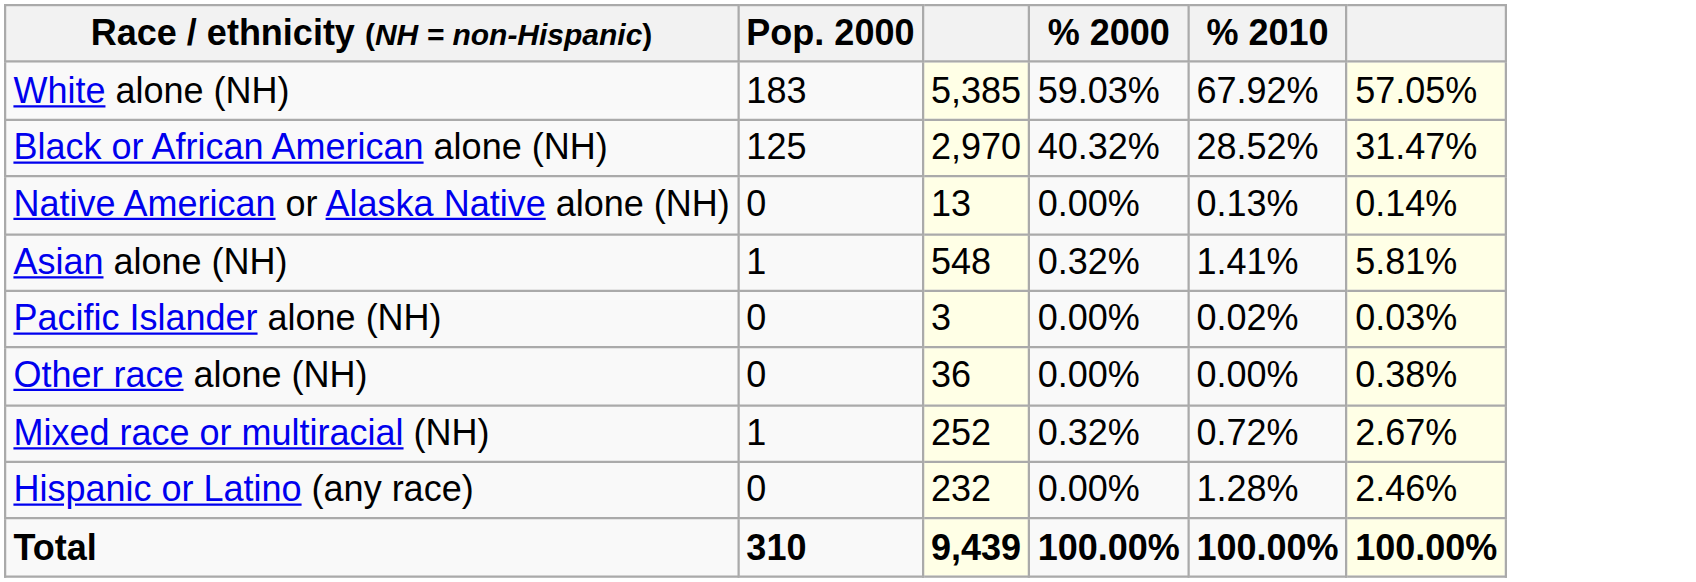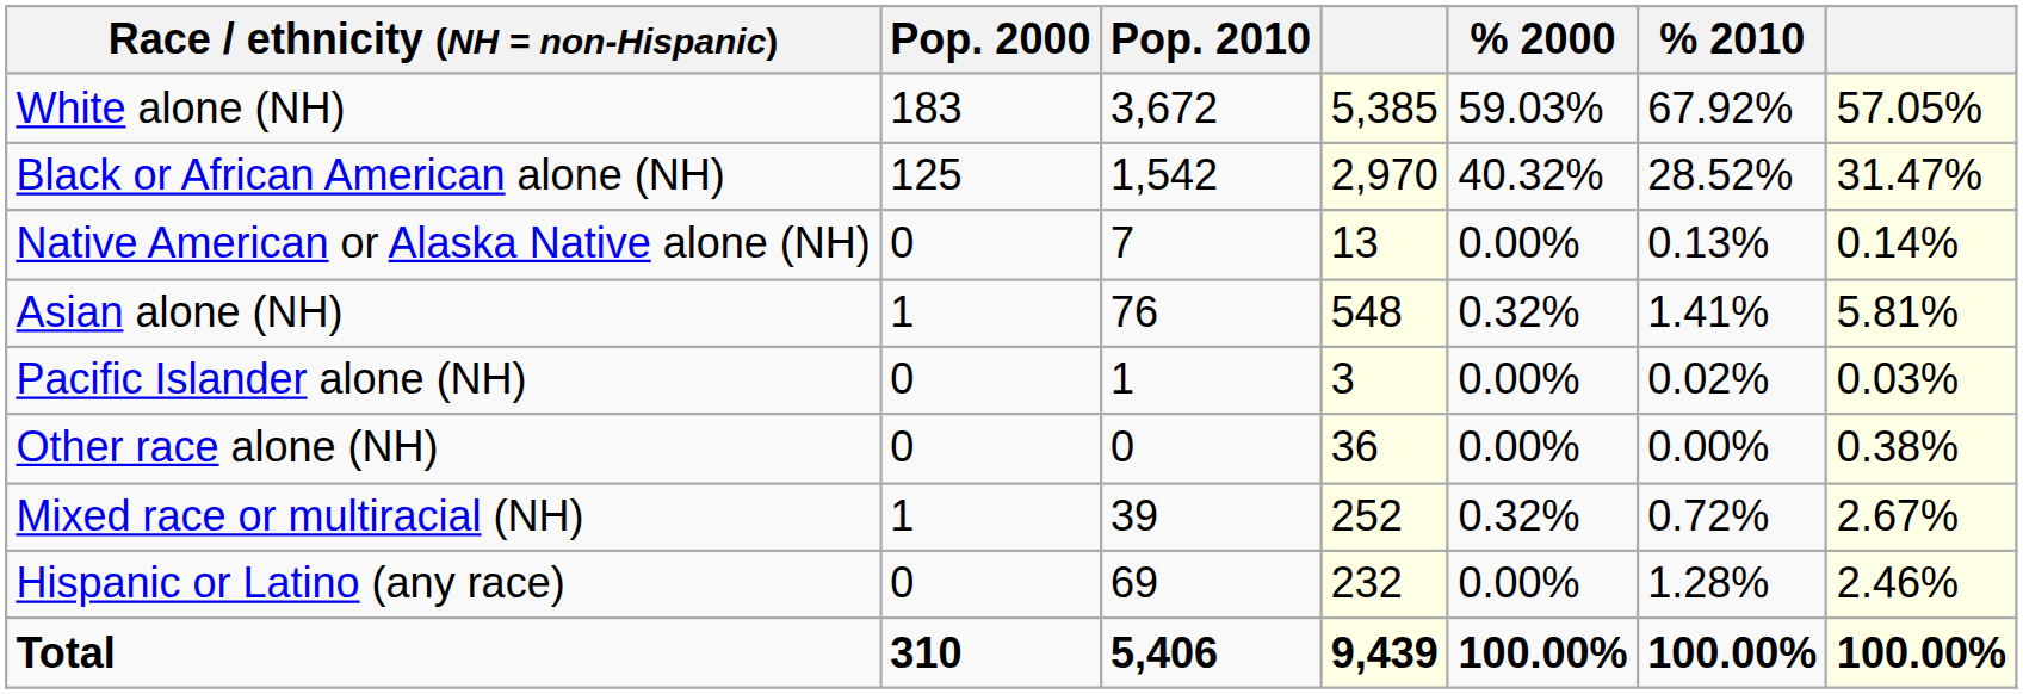+ column: Pop. 2010 | 3,672 | 1,542 | 7 | 76 | 1 | 0 | 39 | 69 | 5,406
